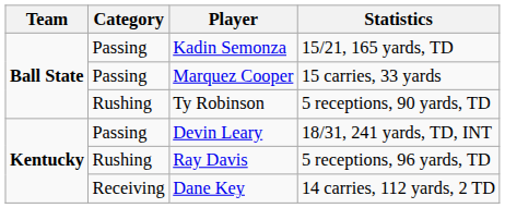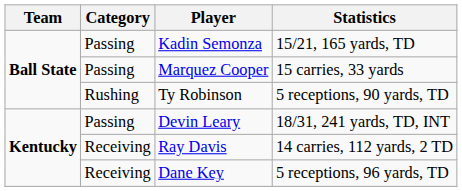Ray Davis | Category: Rushing -> Receiving
Ray Davis | Statistics: 5 receptions, 96 yards, TD -> 14 carries, 112 yards, 2 TD
Dane Key | Statistics: 14 carries, 112 yards, 2 TD -> 5 receptions, 96 yards, TD
